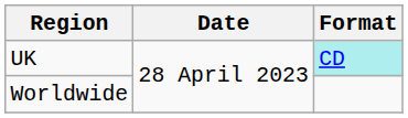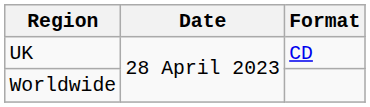UK | Format: paleturquoise background -> no background
